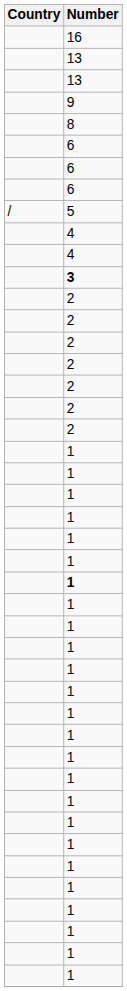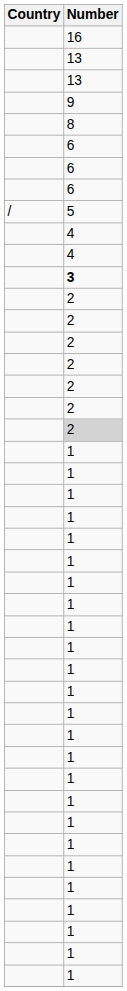row 20 | Number: no background -> lightgrey background
row 27 | Number: bold -> normal
